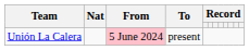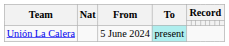Unión La Calera | From: pink background -> no background
Unión La Calera | To: no background -> paleturquoise background
